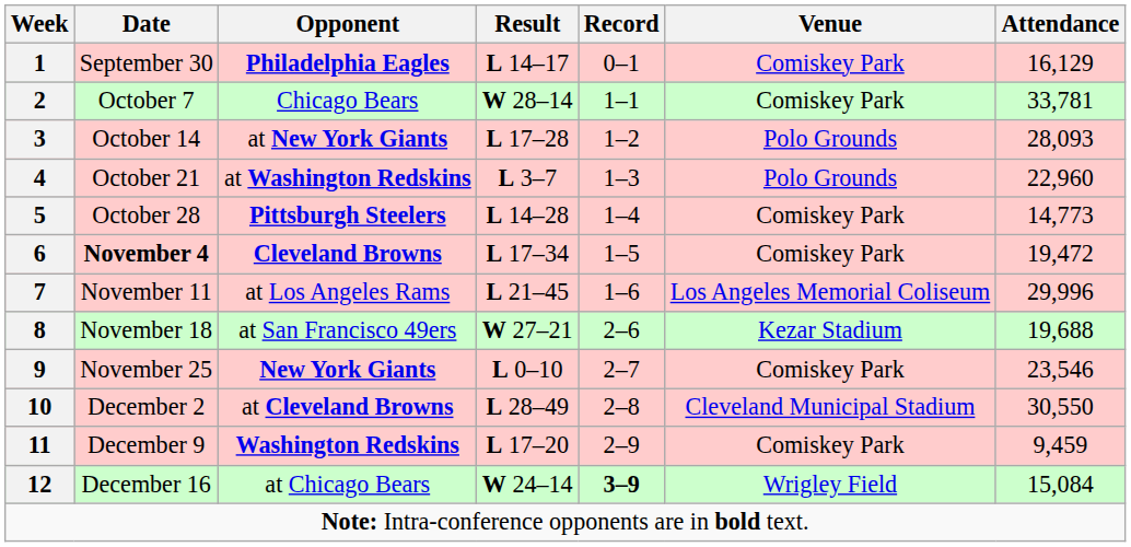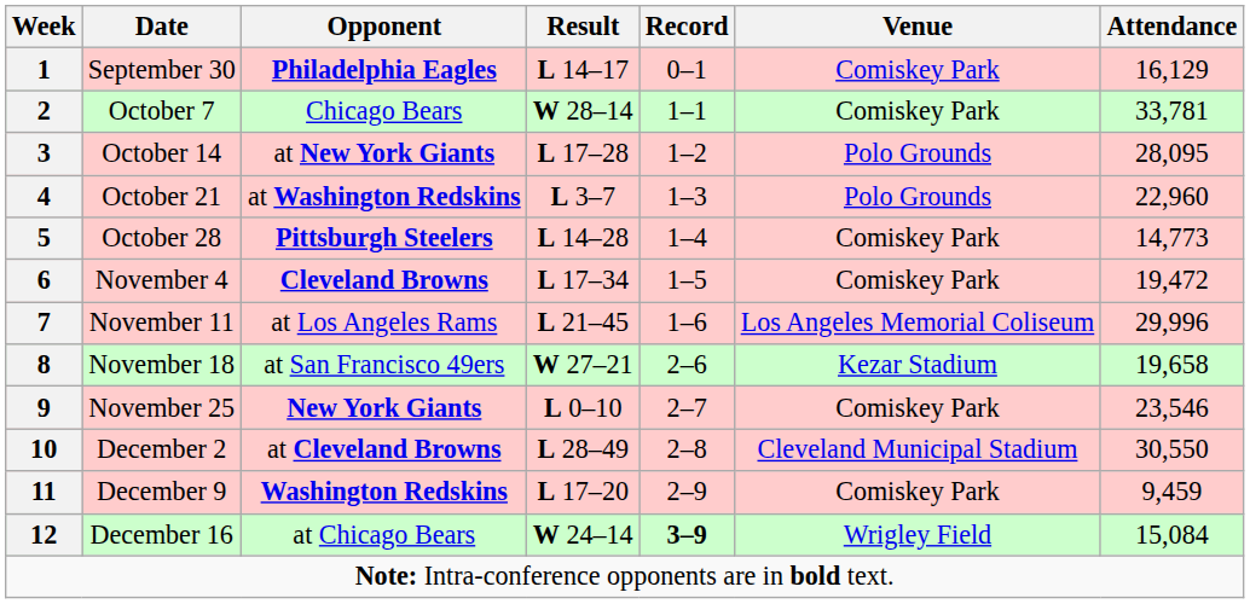3 | Attendance: 28,093 -> 28,095
6 | Date: bold -> normal
8 | Attendance: 19,688 -> 19,658
